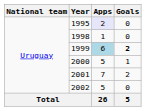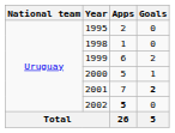1995 | Apps: lavender background -> no background
1999 | Apps: lightblue background -> no background
1999 | Goals: bold -> normal
2001 | Goals: normal -> bold
2002 | Apps: normal -> bold
